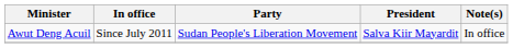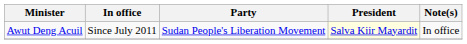Awut Deng Acuil | President: no background -> lightyellow background
